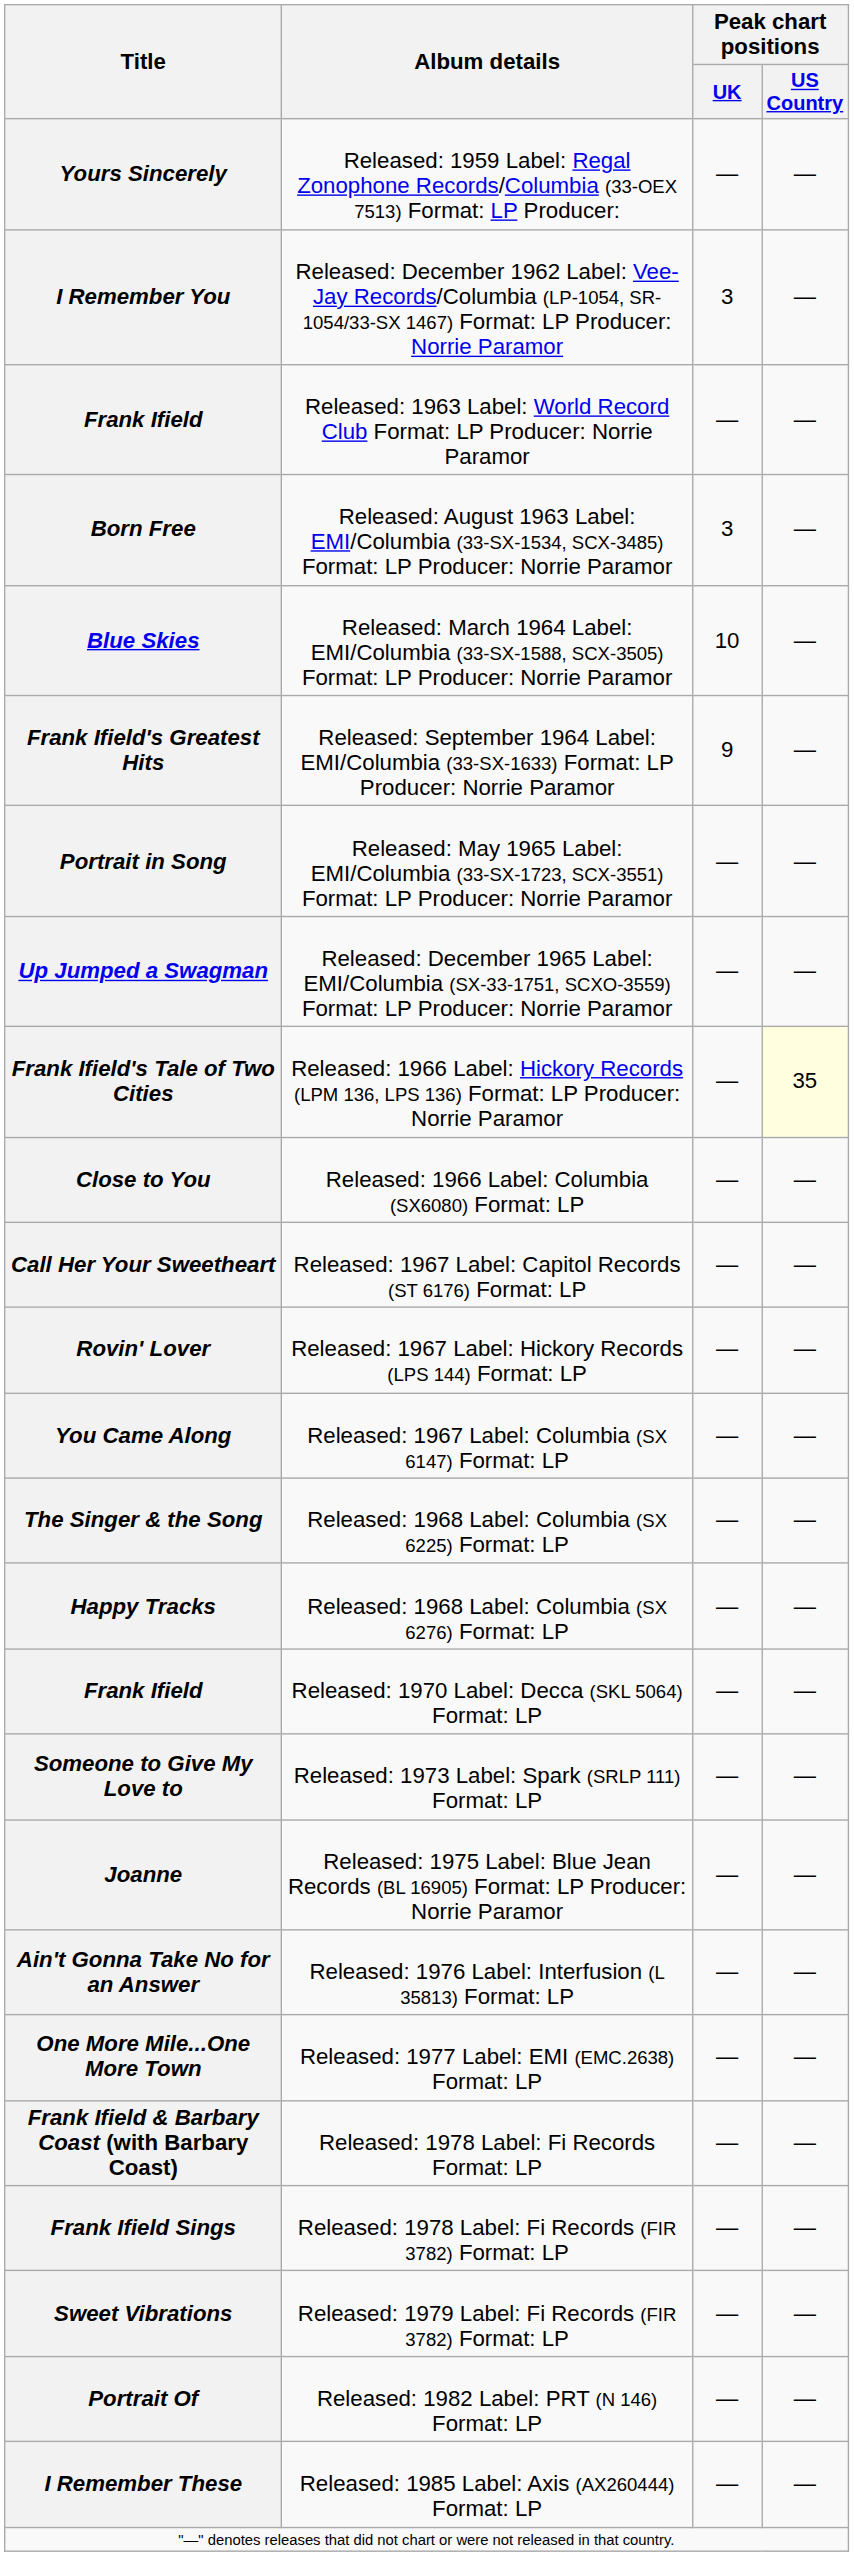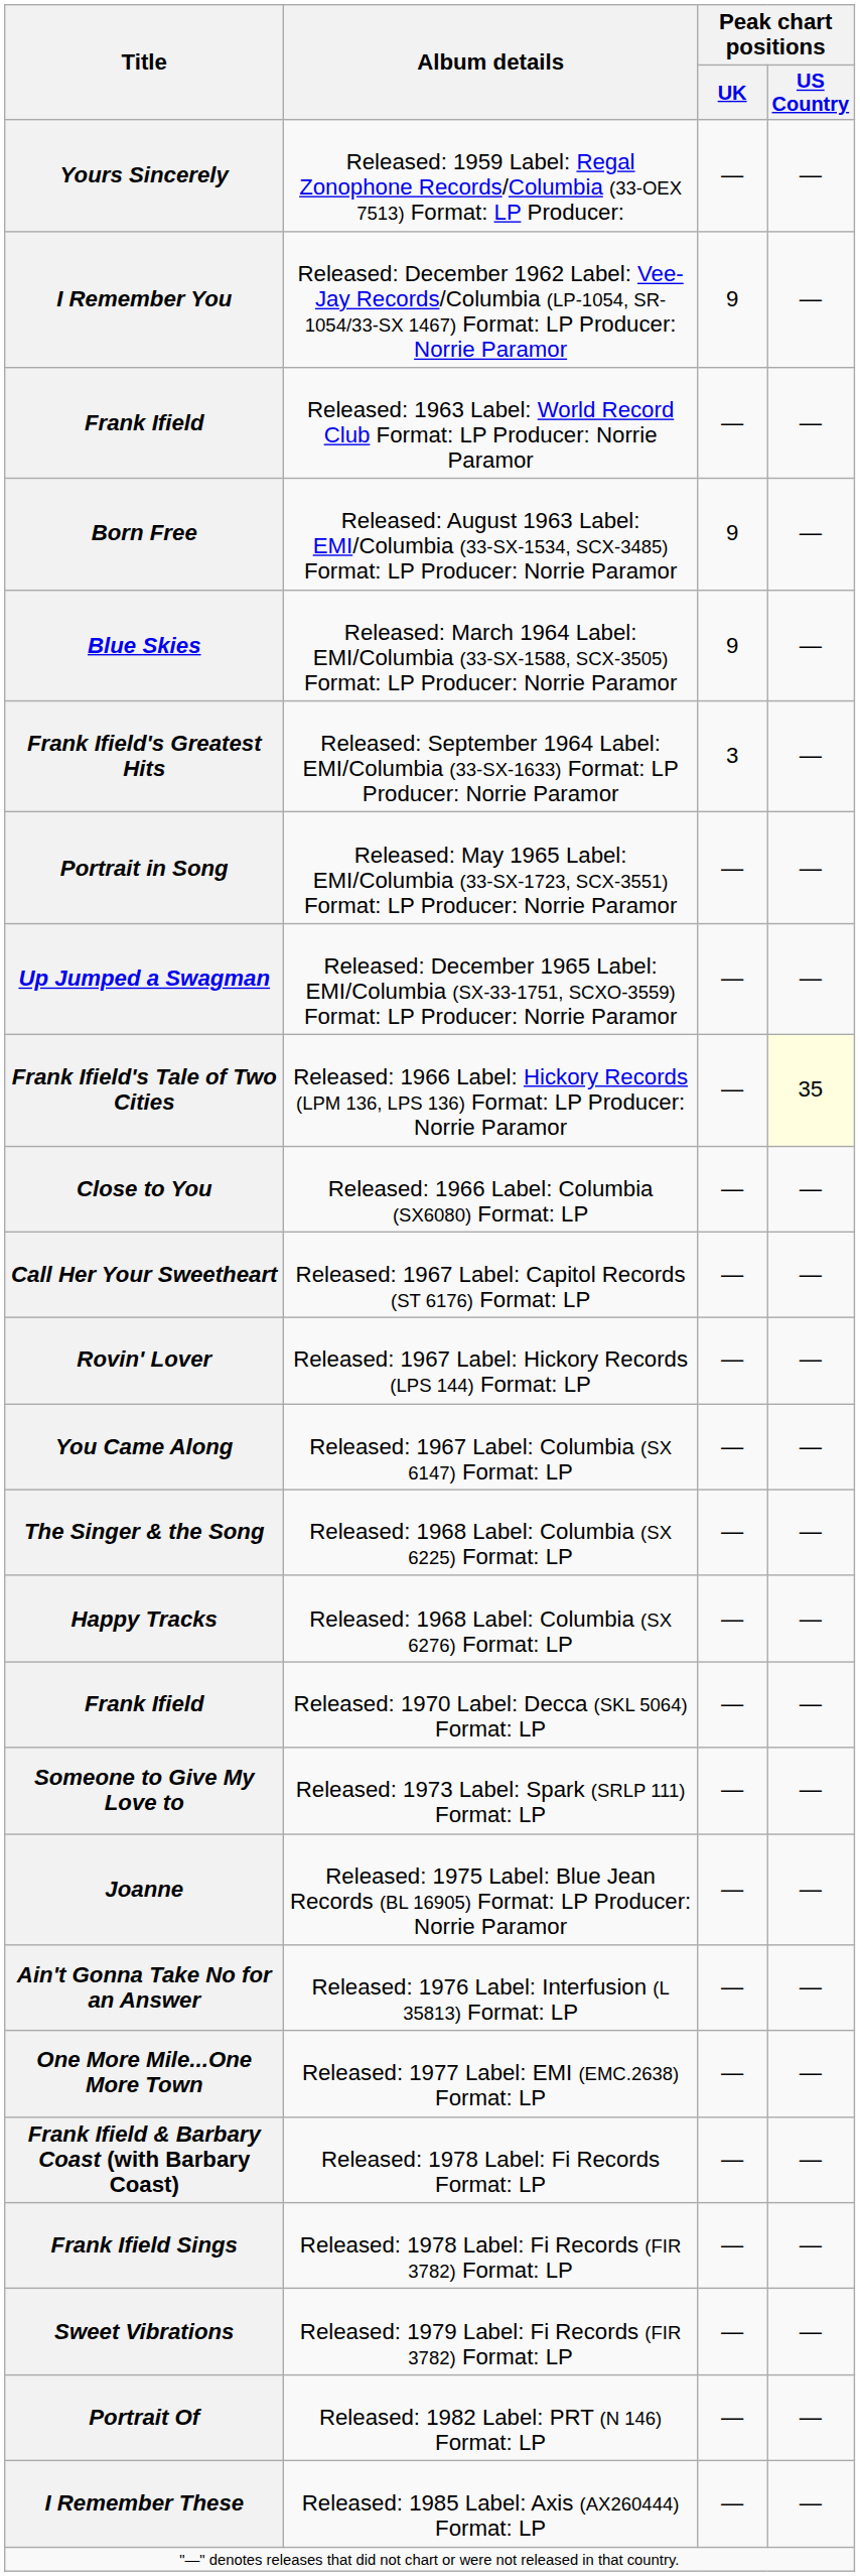I Remember You | Peak chart positions / UK: 3 -> 9
Born Free | Peak chart positions / UK: 3 -> 9
Blue Skies | Peak chart positions / UK: 10 -> 9
Frank Ifield's Greatest Hits | Peak chart positions / UK: 9 -> 3
